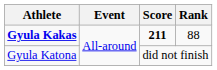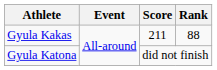row 2 | Athlete: bold -> normal
row 2 | Score: bold -> normal
